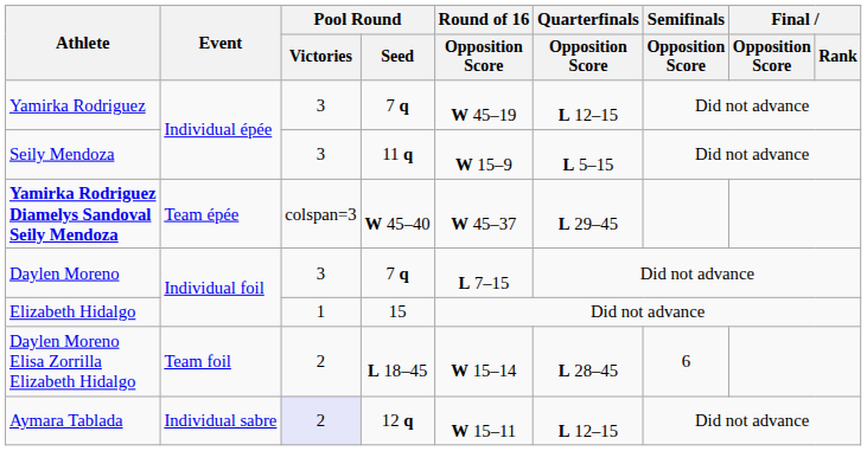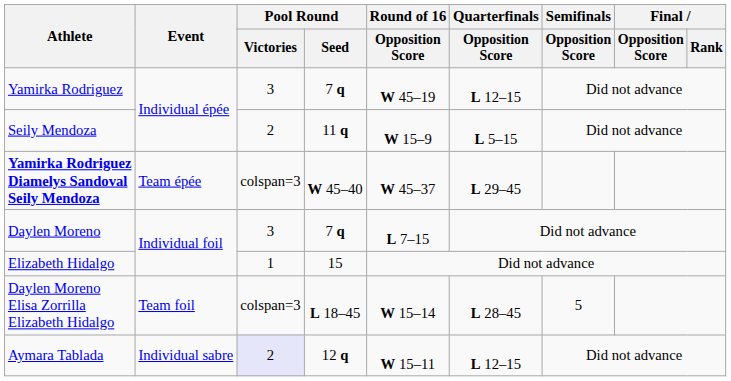Seily Mendoza | Pool Round / Victories: 3 -> 2
Daylen Moreno Elisa Zorrilla Elizabeth Hidalgo | Pool Round / Victories: 2 -> colspan=3
Daylen Moreno Elisa Zorrilla Elizabeth Hidalgo | Semifinals / Opposition Score: 6 -> 5
